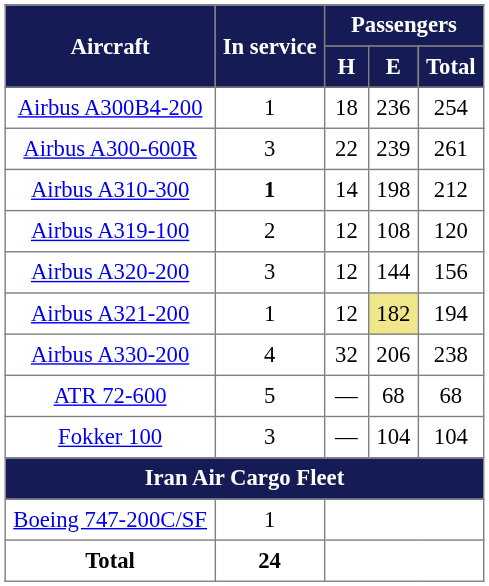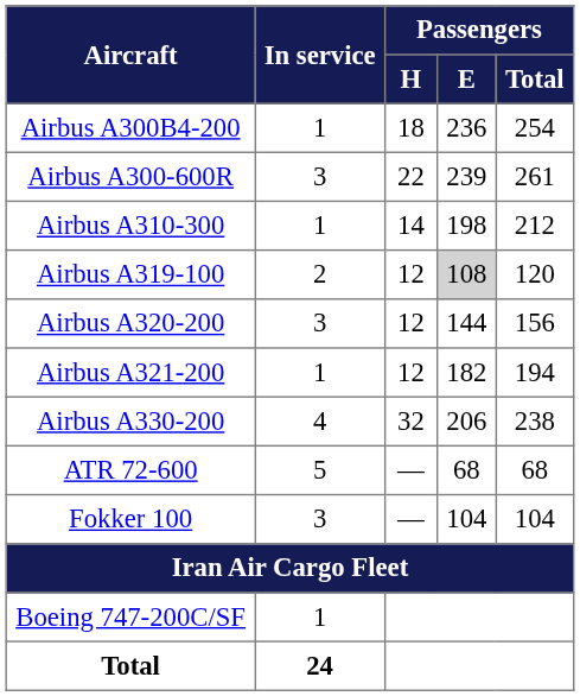Airbus A310-300 | In service: bold -> normal
Airbus A319-100 | Passengers / E: no background -> lightgrey background
Airbus A321-200 | Passengers / E: khaki background -> no background
